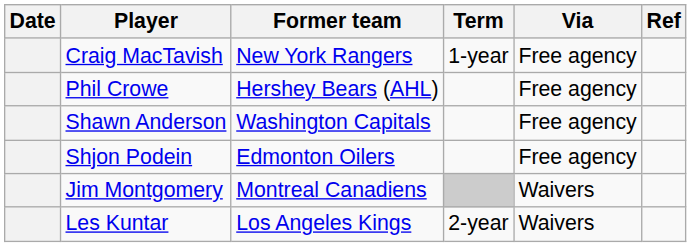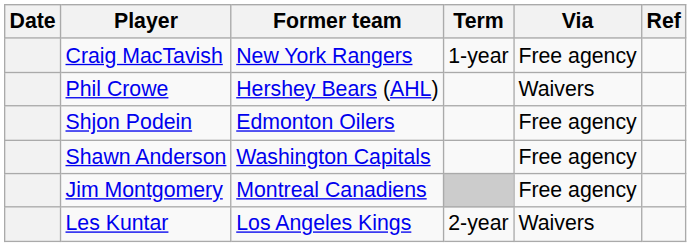Phil Crowe | Via: Free agency -> Waivers
rows swapped: Shjon Podein <-> Shawn Anderson
Jim Montgomery | Via: Waivers -> Free agency
